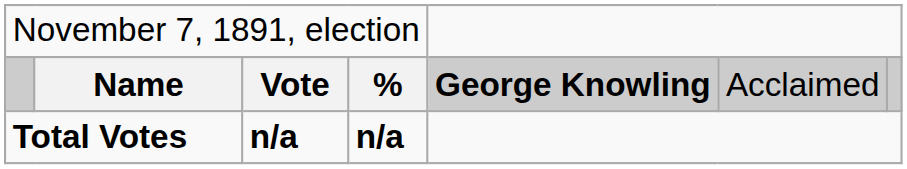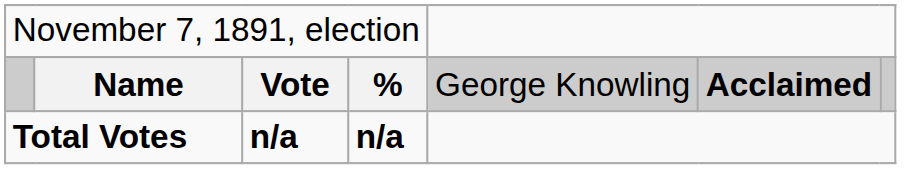row 2 | column 5: bold -> normal
row 2 | column 6: normal -> bold
